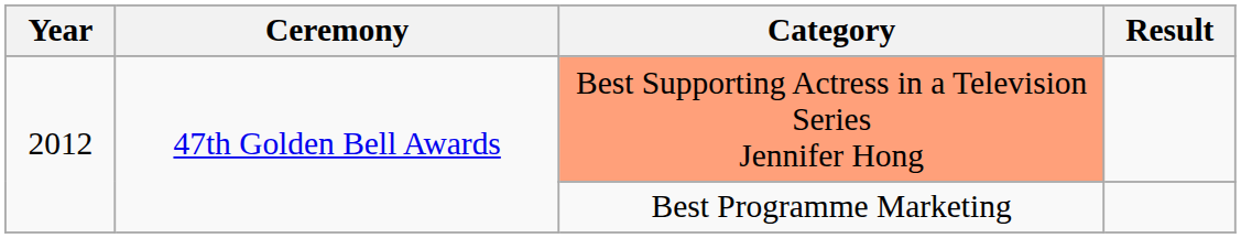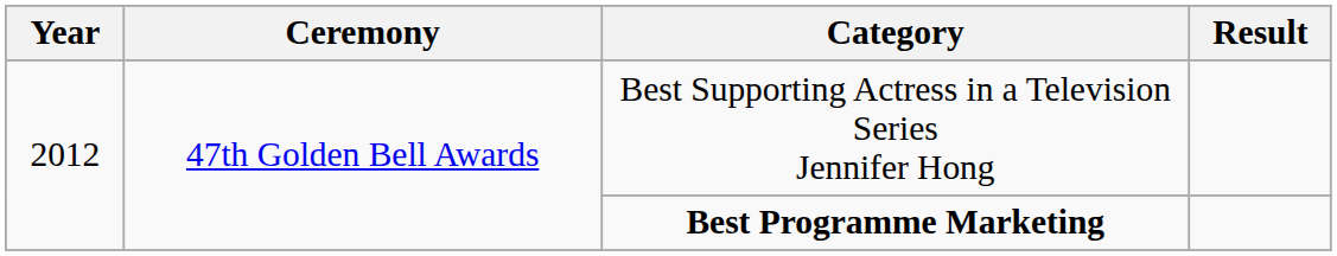Best Supporting Actress in a Television Series Jennifer Hong | Category: lightsalmon background -> no background
Best Programme Marketing | Category: normal -> bold
